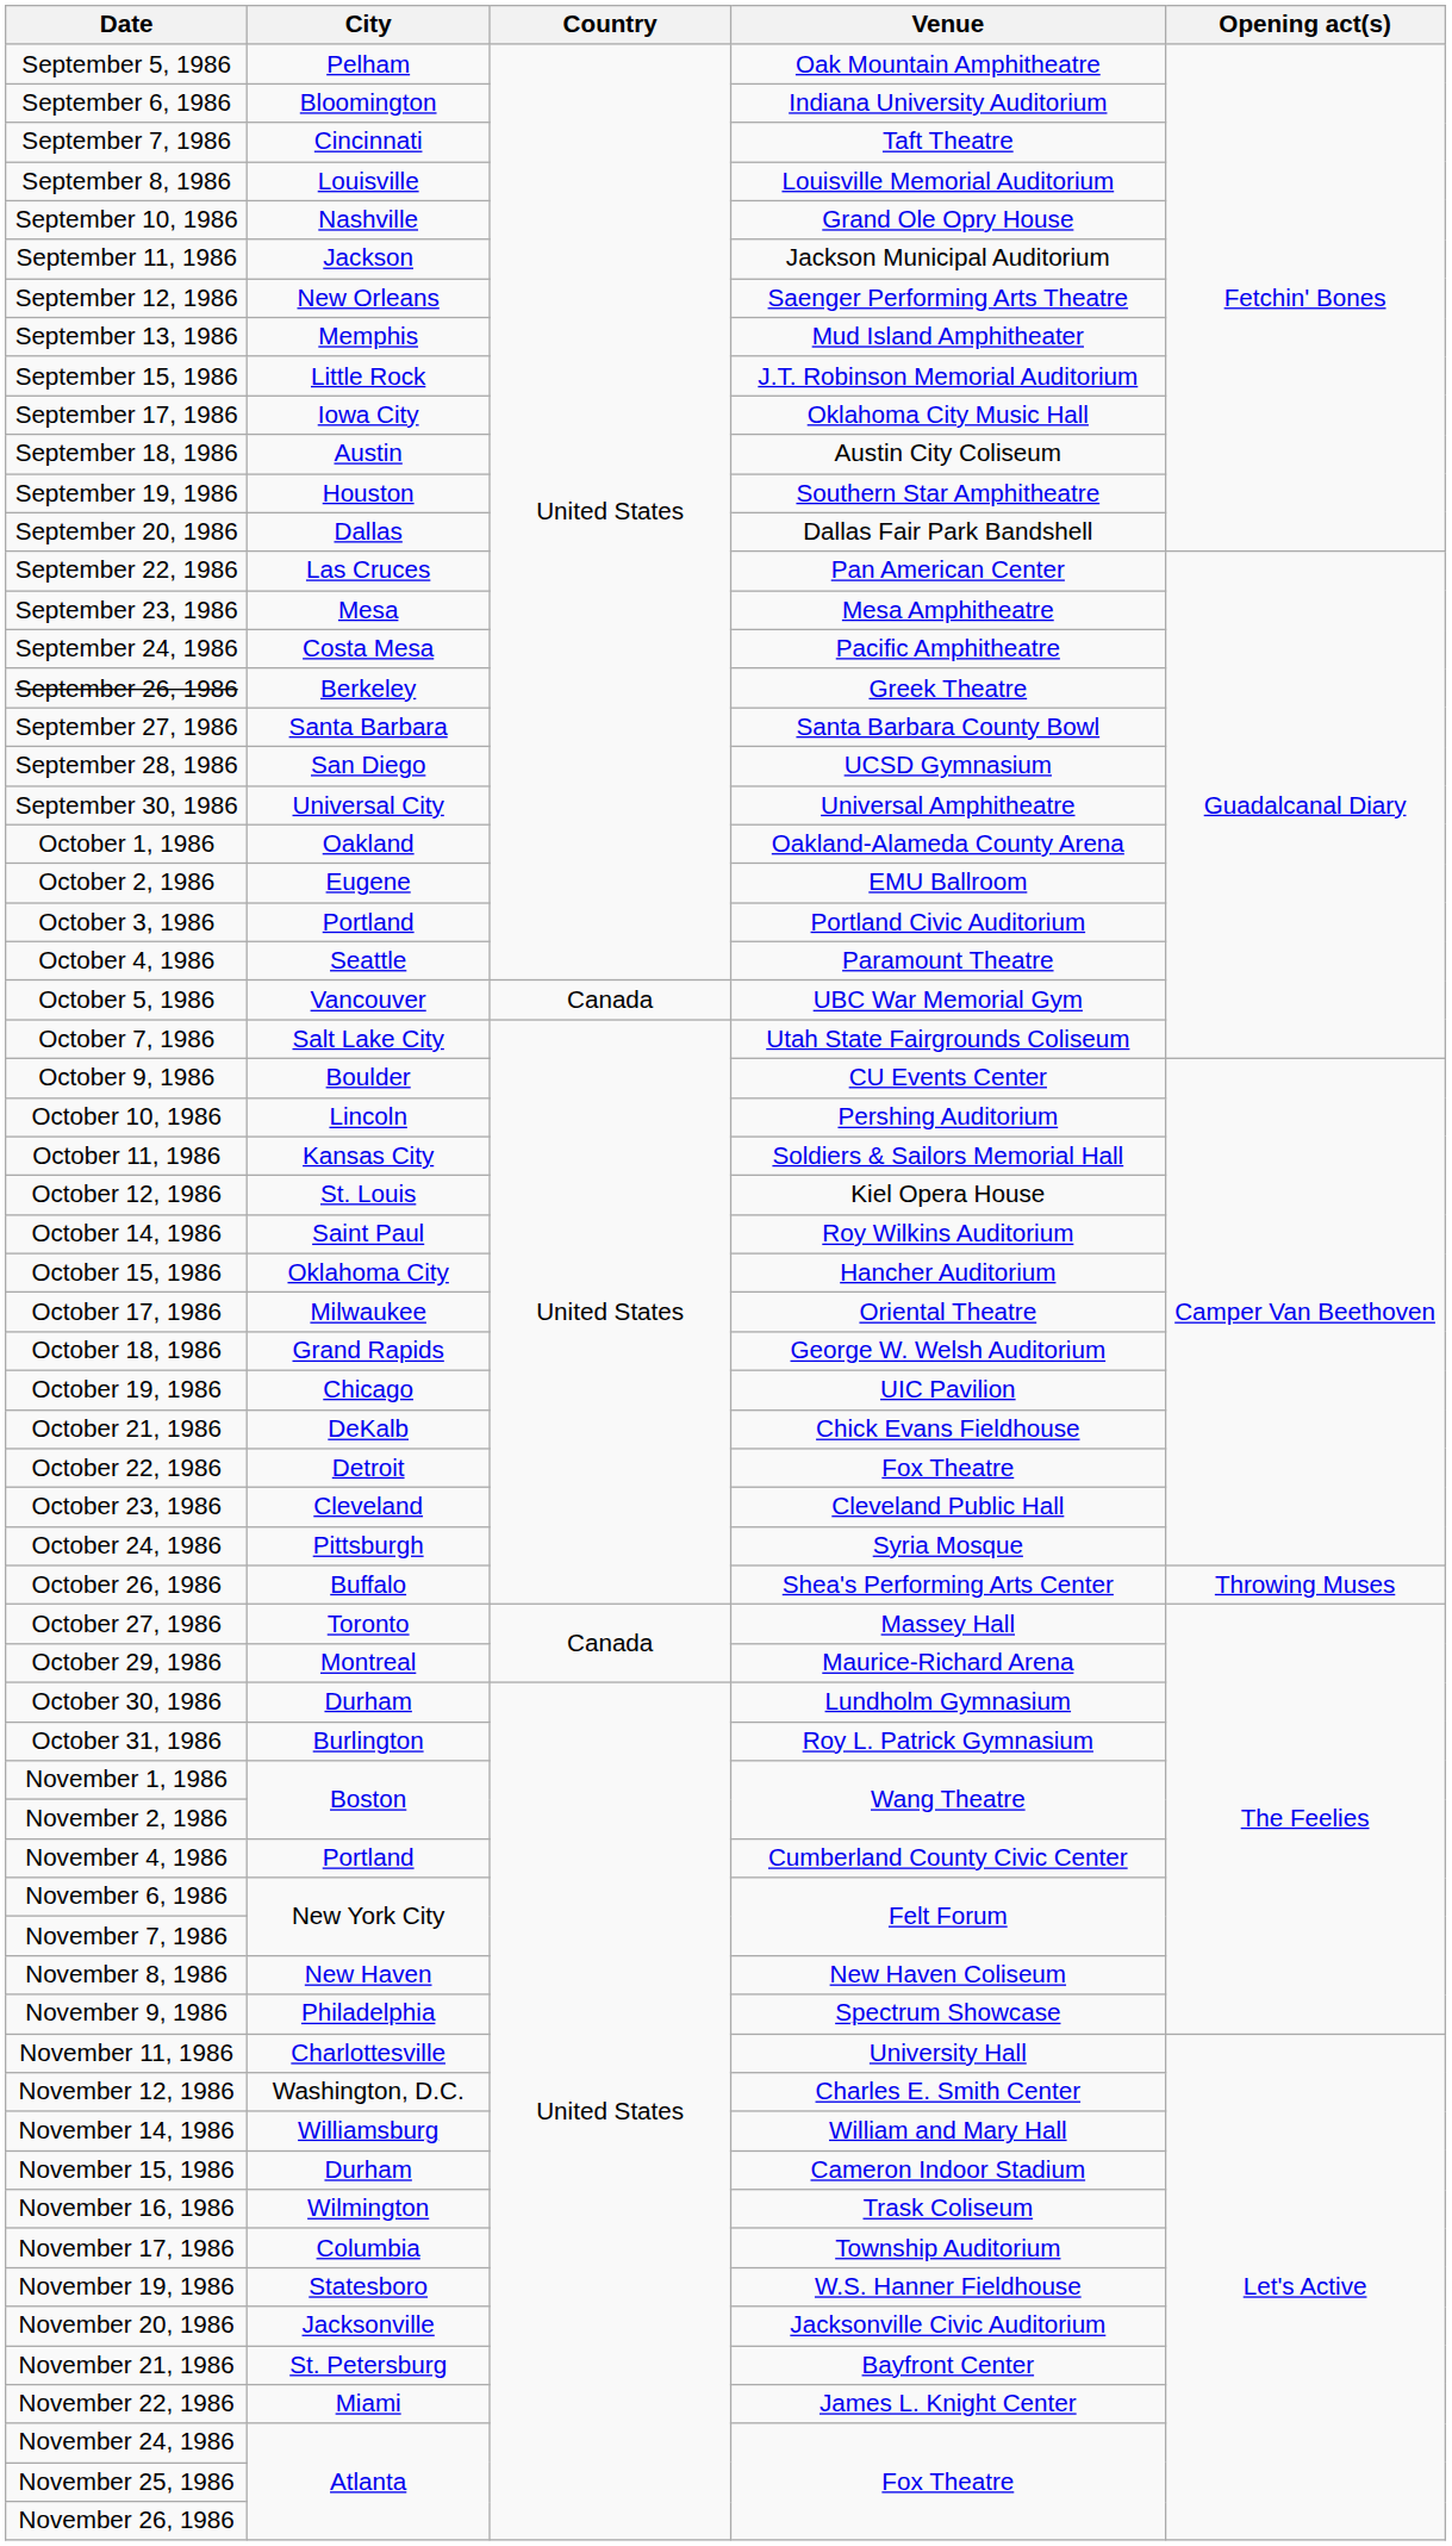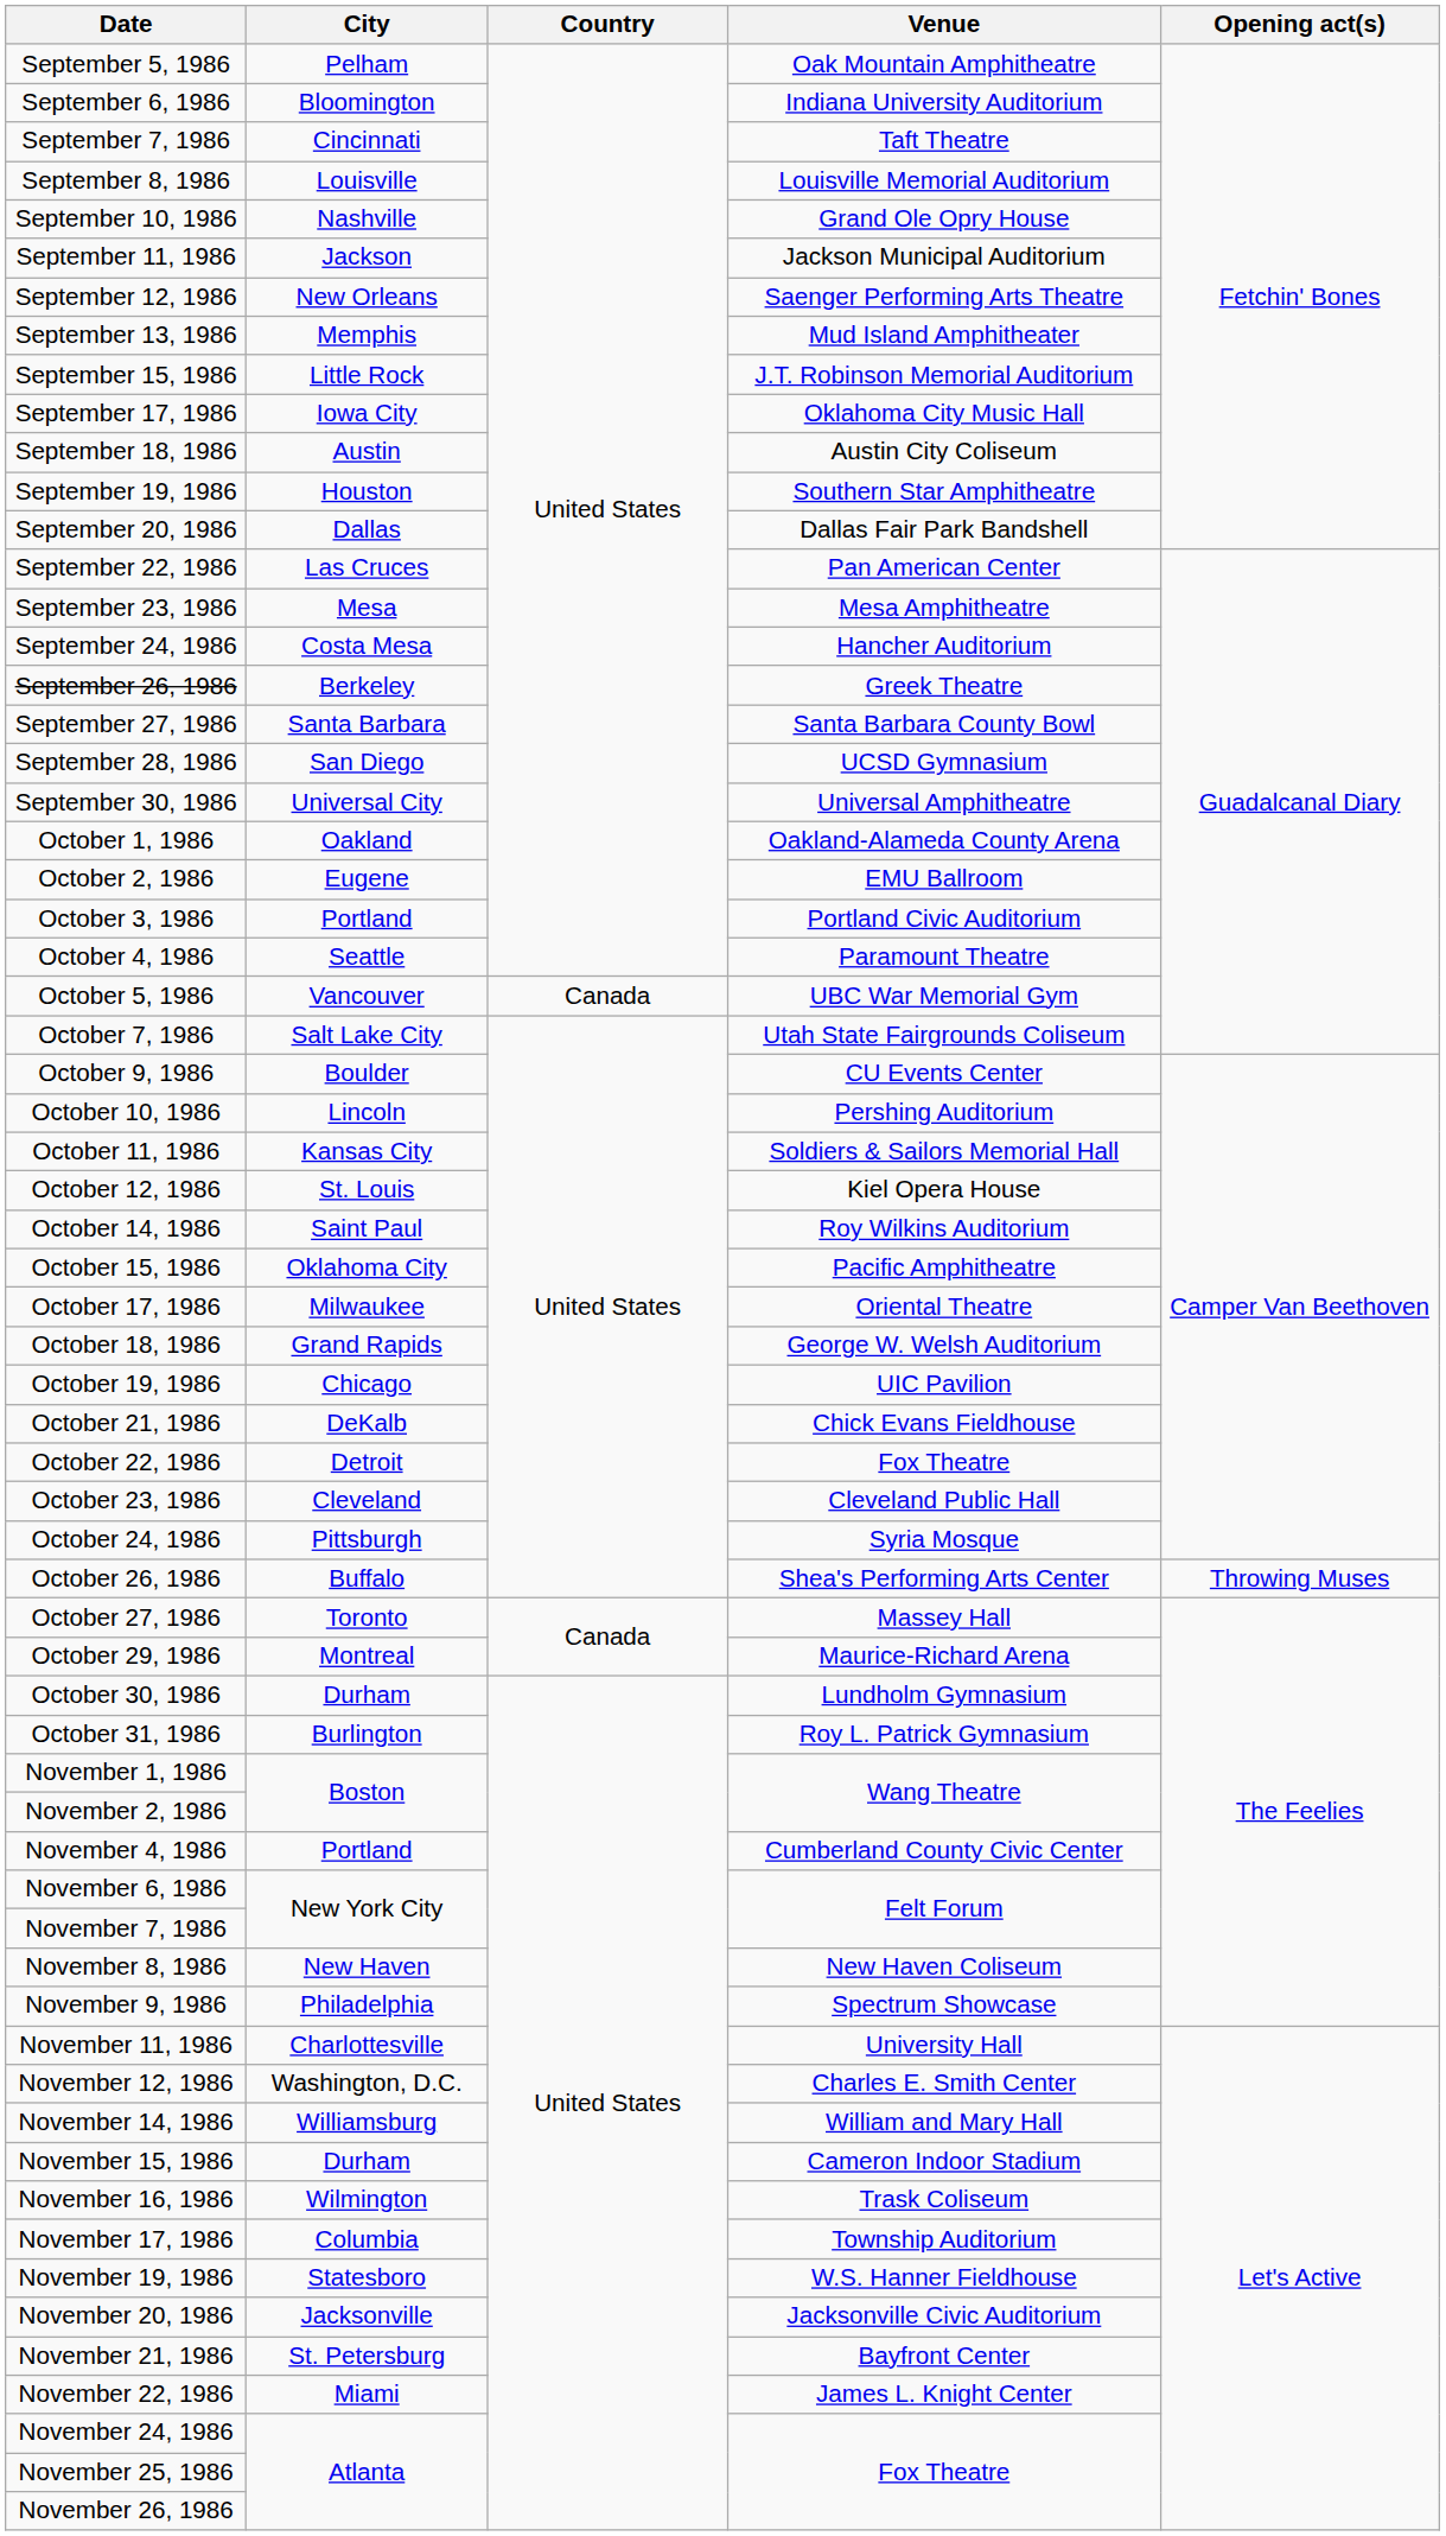September 24, 1986 | Venue: Pacific Amphitheatre -> Hancher Auditorium
October 15, 1986 | Venue: Hancher Auditorium -> Pacific Amphitheatre
